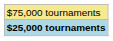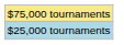row 2 | column 1: bold -> normal
